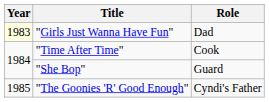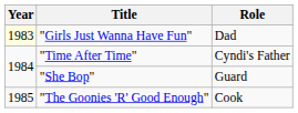"Time After Time" | Role: Cook -> Cyndi's Father
"The Goonies 'R' Good Enough" | Role: Cyndi's Father -> Cook
